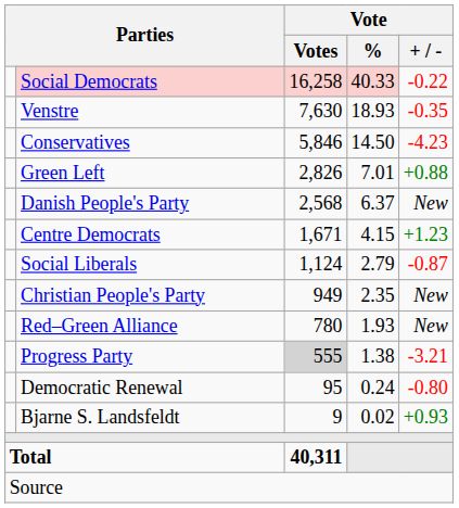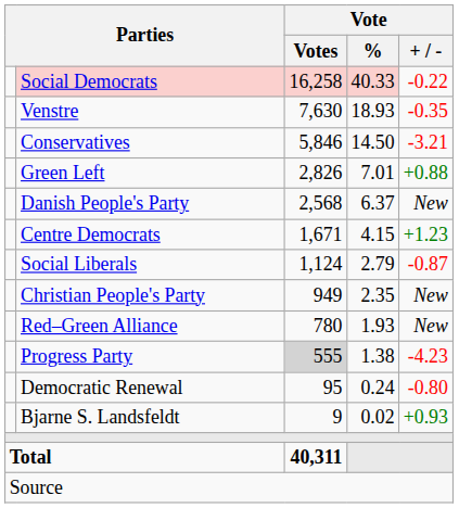Conservatives | Vote / + / -: -4.23 -> -3.21
Progress Party | Vote / + / -: -3.21 -> -4.23
